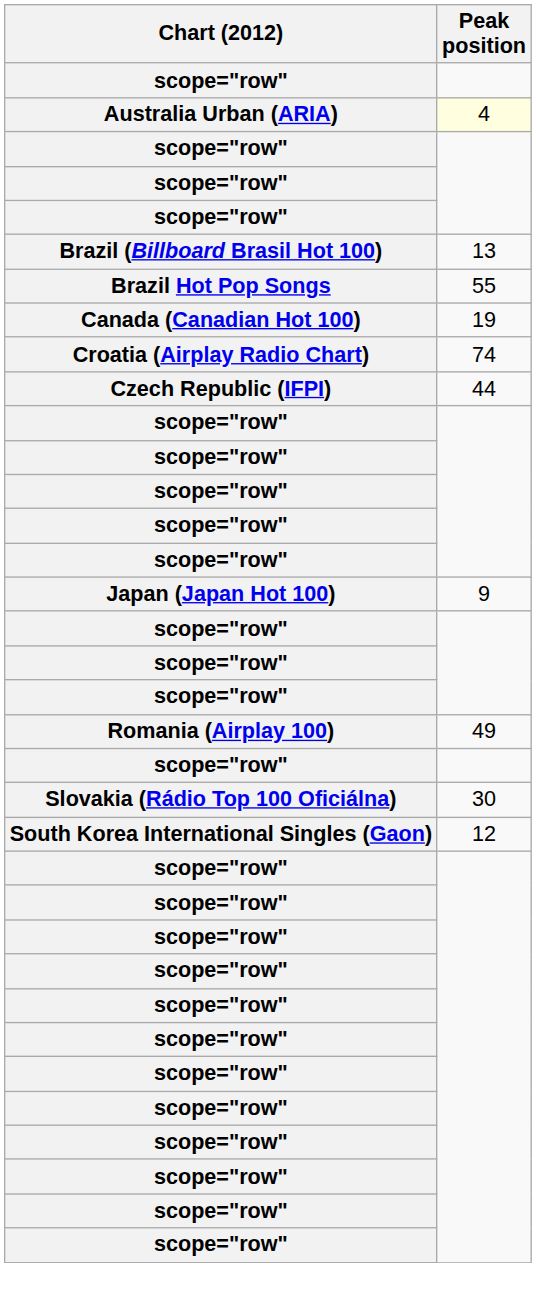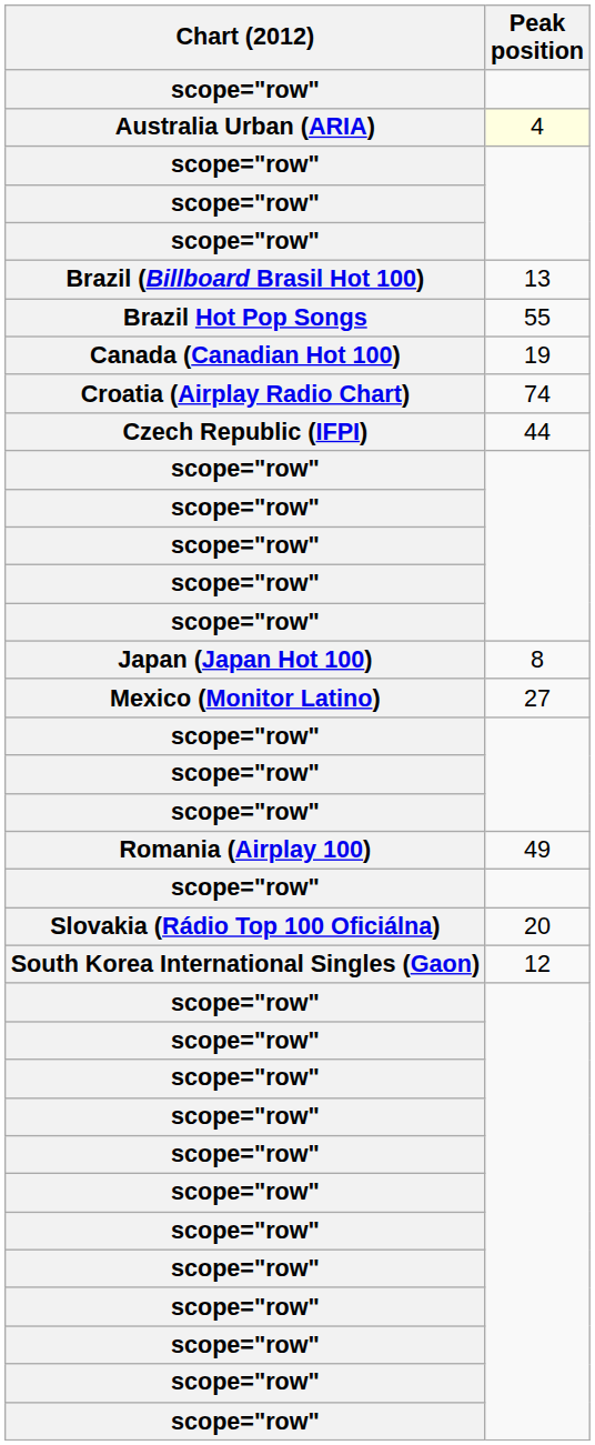Japan (Japan Hot 100) | Peak position: 9 -> 8
+ row: Mexico (Monitor Latino) | 27
Slovakia (Rádio Top 100 Oficiálna) | Peak position: 30 -> 20
